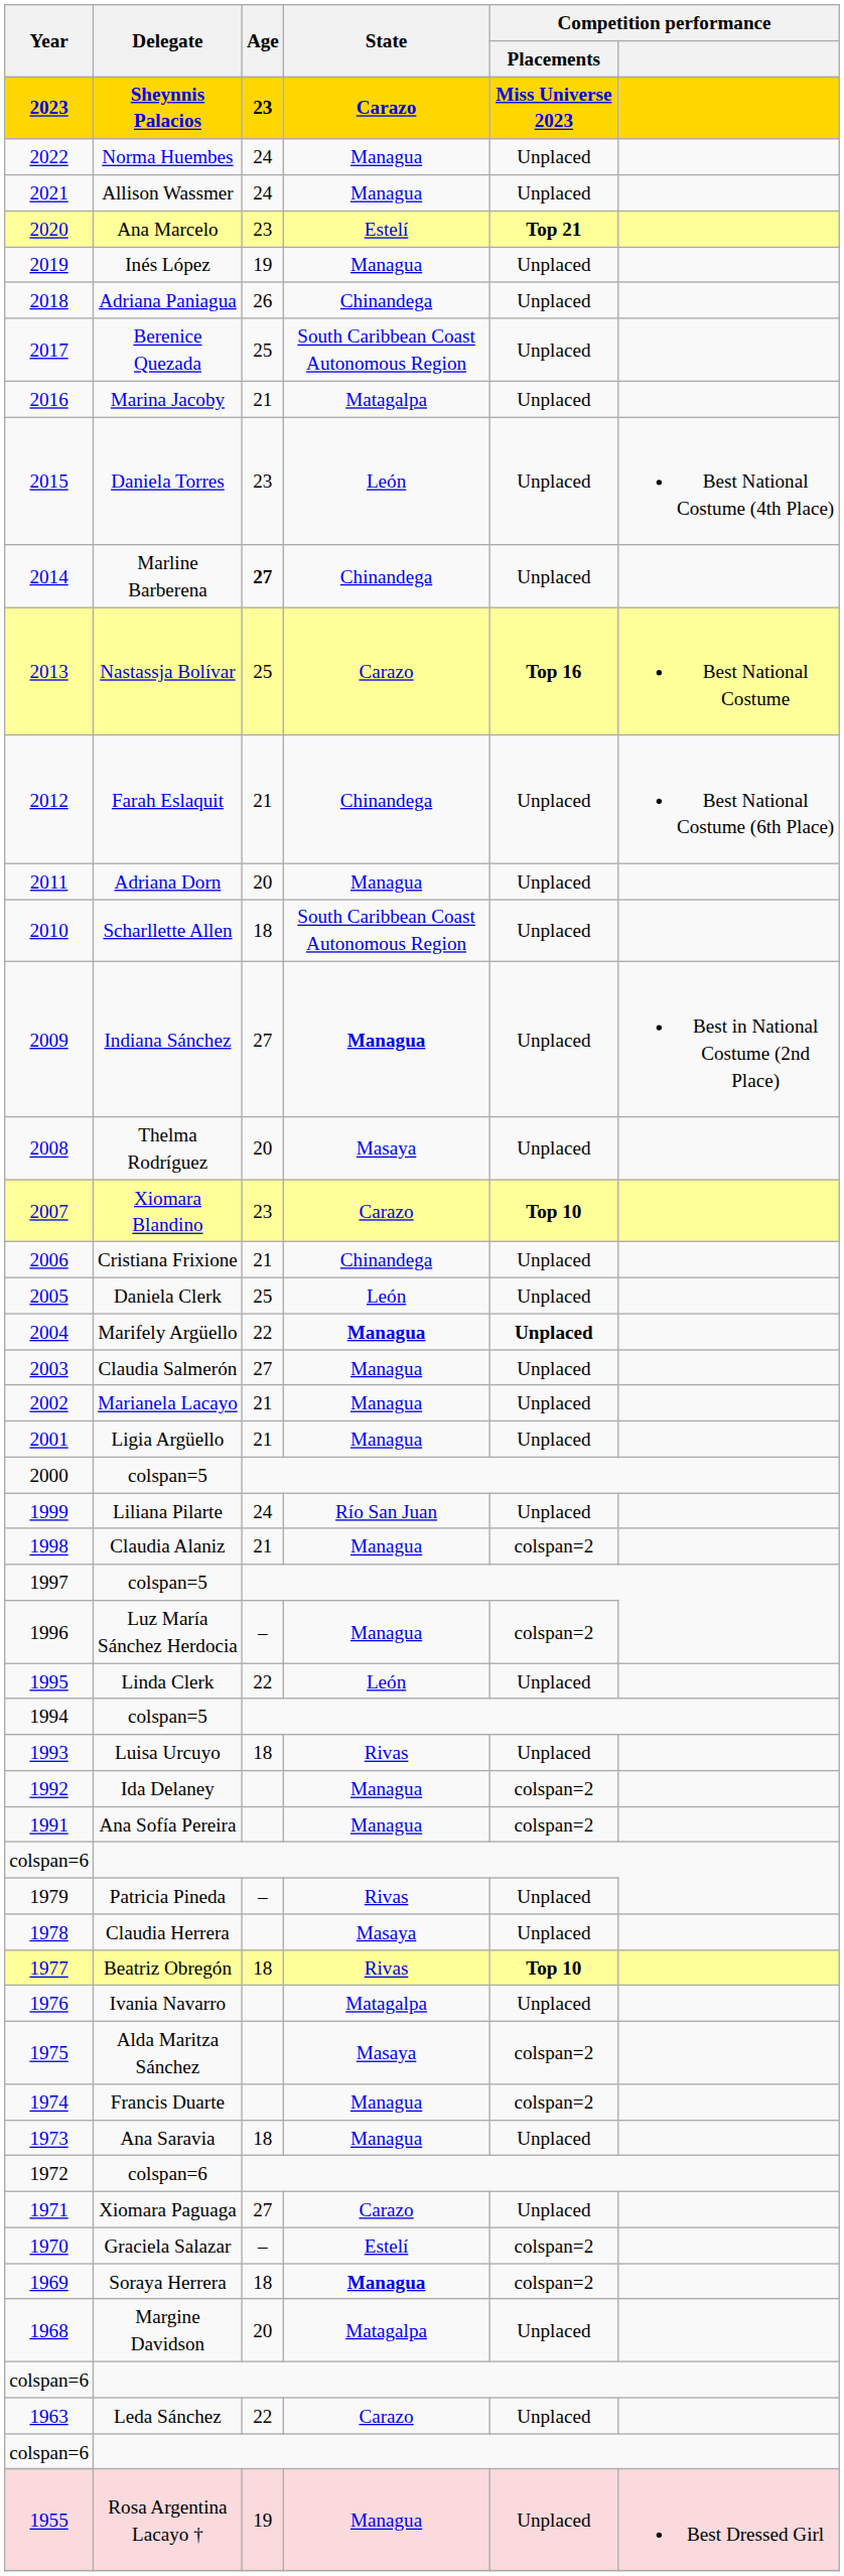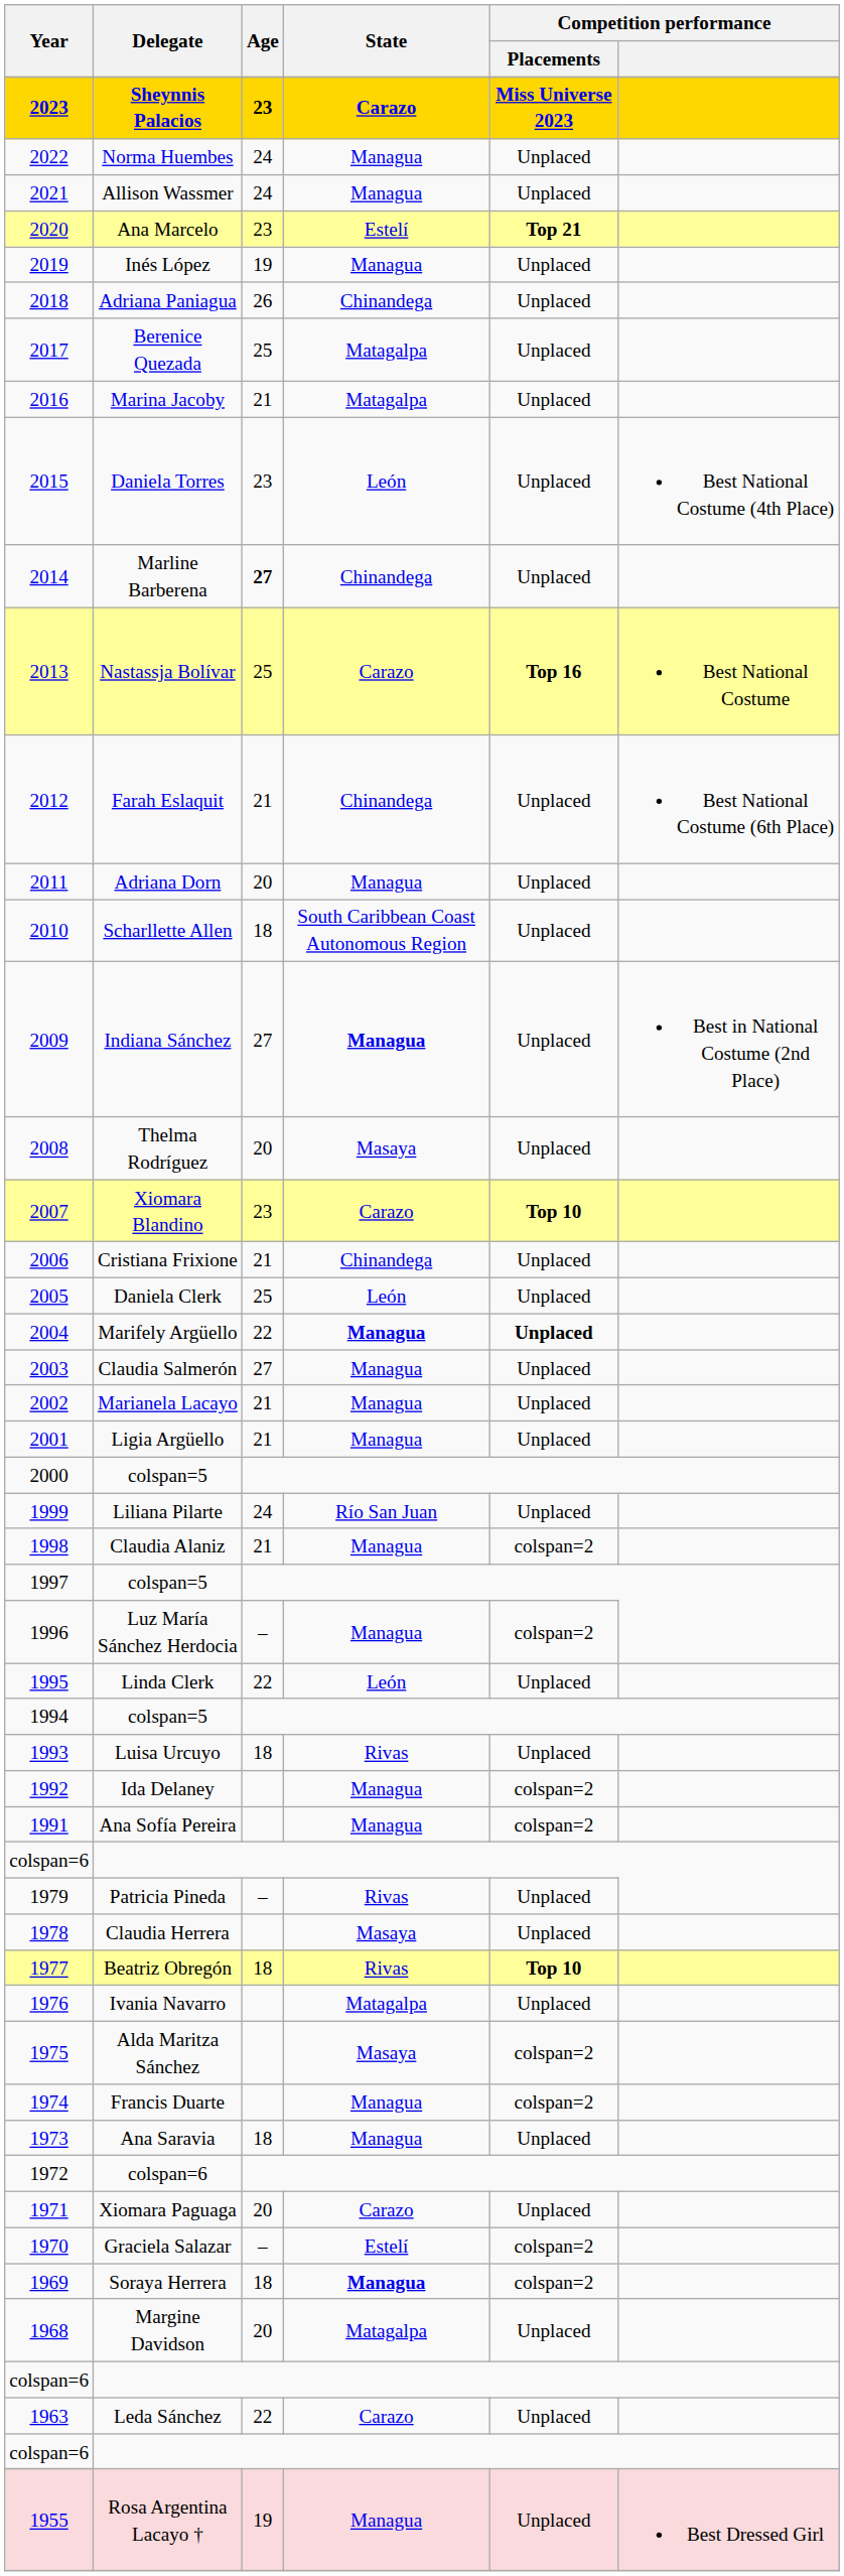Berenice Quezada | State: South Caribbean Coast Autonomous Region -> Matagalpa
Xiomara Paguaga | Age: 27 -> 20
